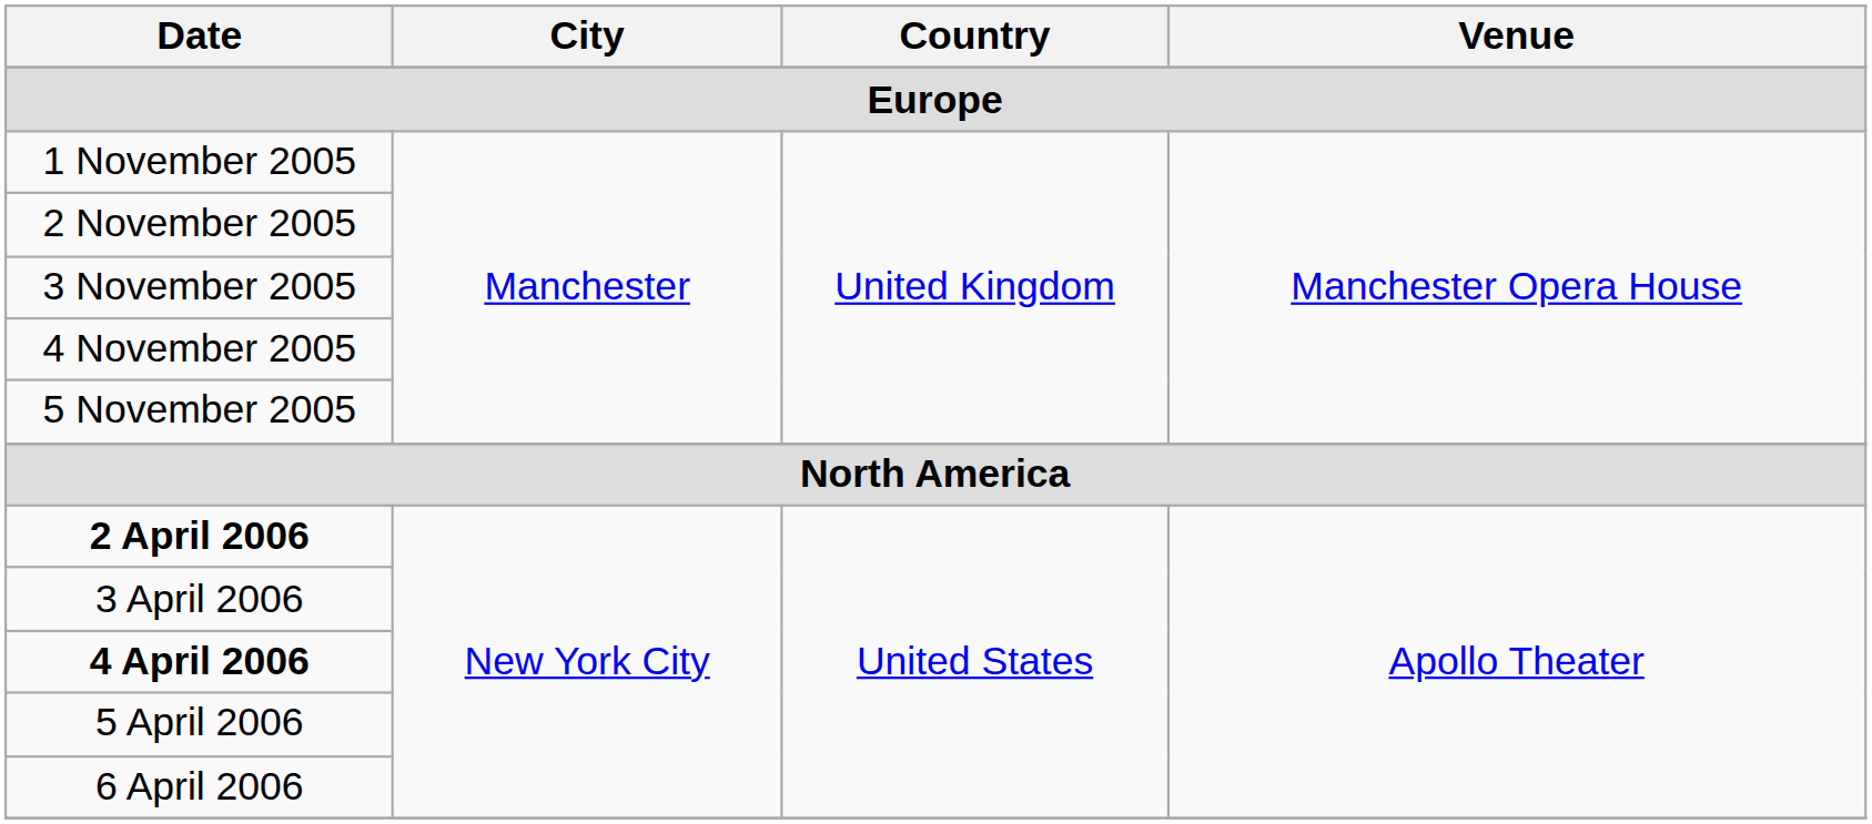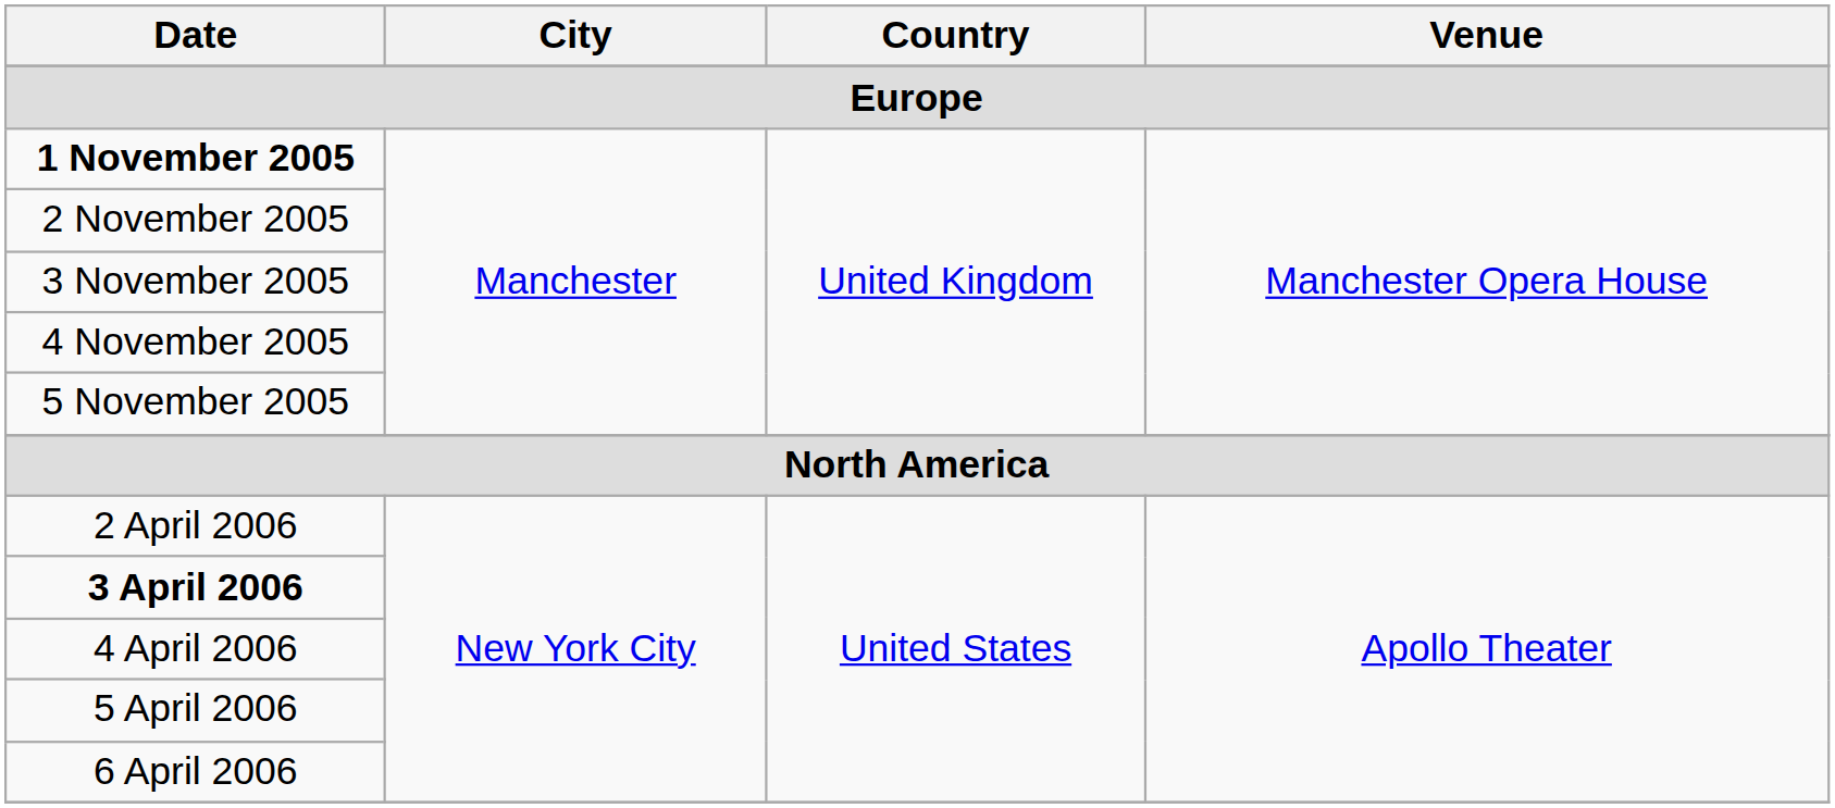1 November 2005 | Date: normal -> bold
2 April 2006 | Date: bold -> normal
3 April 2006 | Date: normal -> bold
4 April 2006 | Date: bold -> normal
